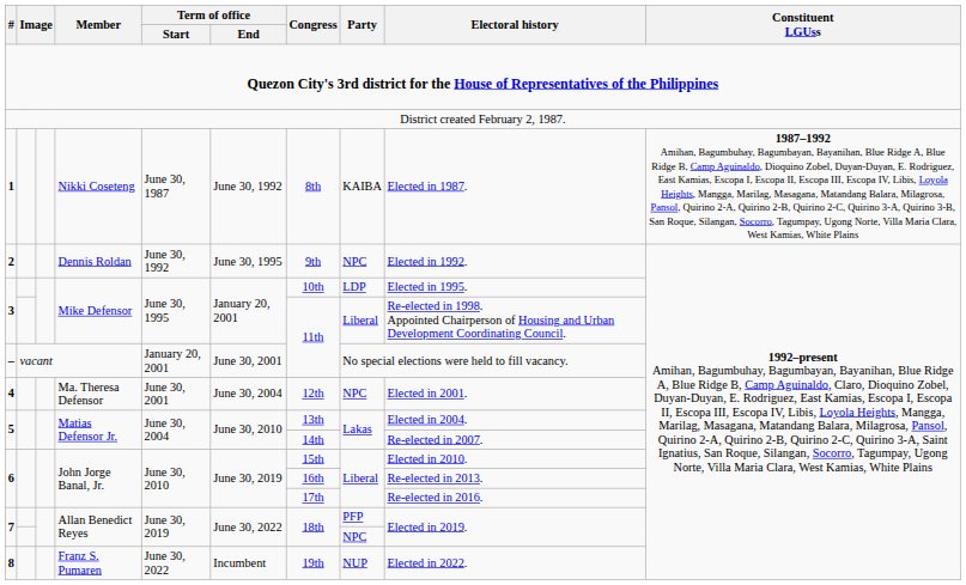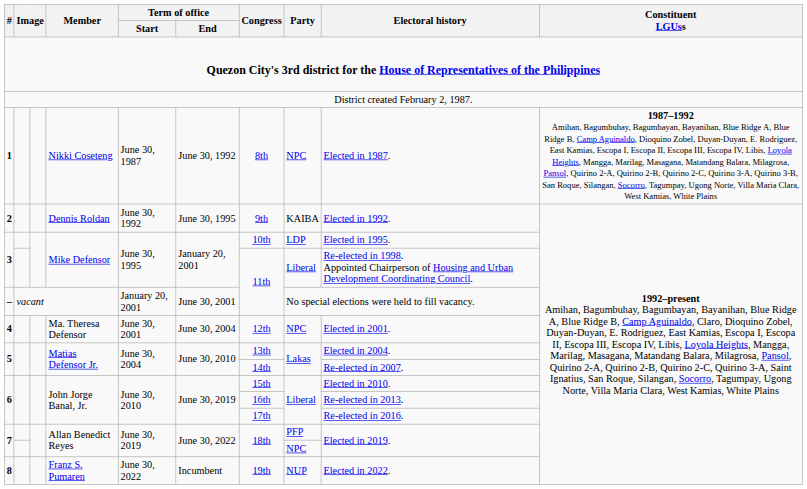1 | Party: KAIBA -> NPC
2 | Party: NPC -> KAIBA
